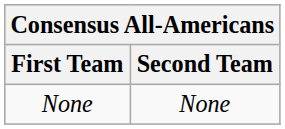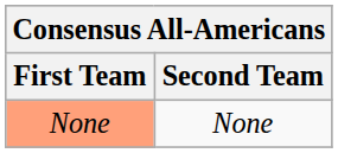row 3 | First Team: no background -> lightsalmon background
